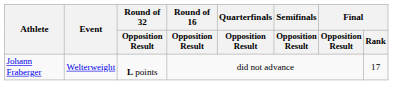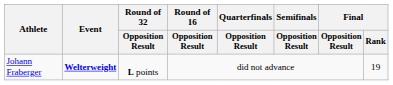Johann Fraberger | Event: normal -> bold
Johann Fraberger | Final / Rank: 17 -> 19
